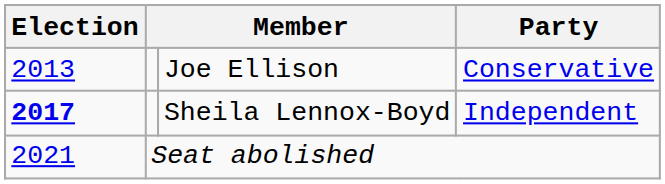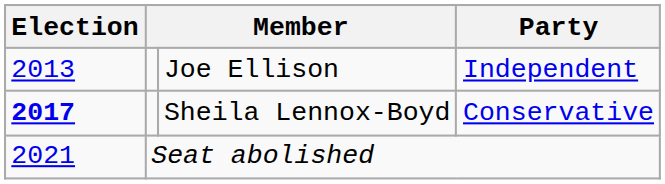Joe Ellison | Party: Conservative -> Independent
Sheila Lennox-Boyd | Party: Independent -> Conservative
